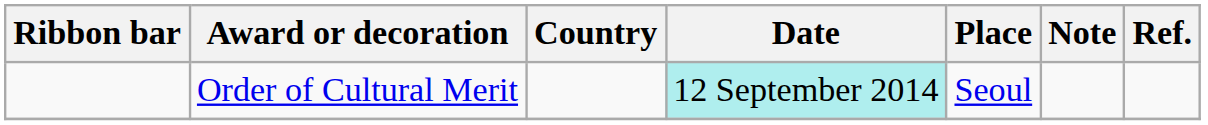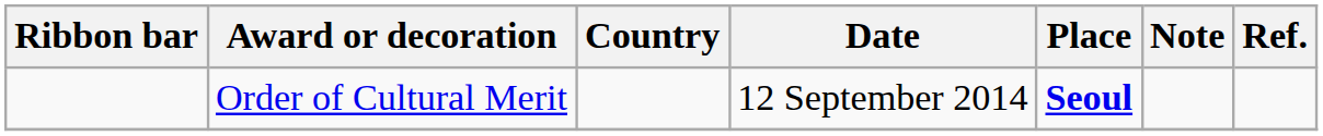Order of Cultural Merit | Date: paleturquoise background -> no background
Order of Cultural Merit | Place: normal -> bold
